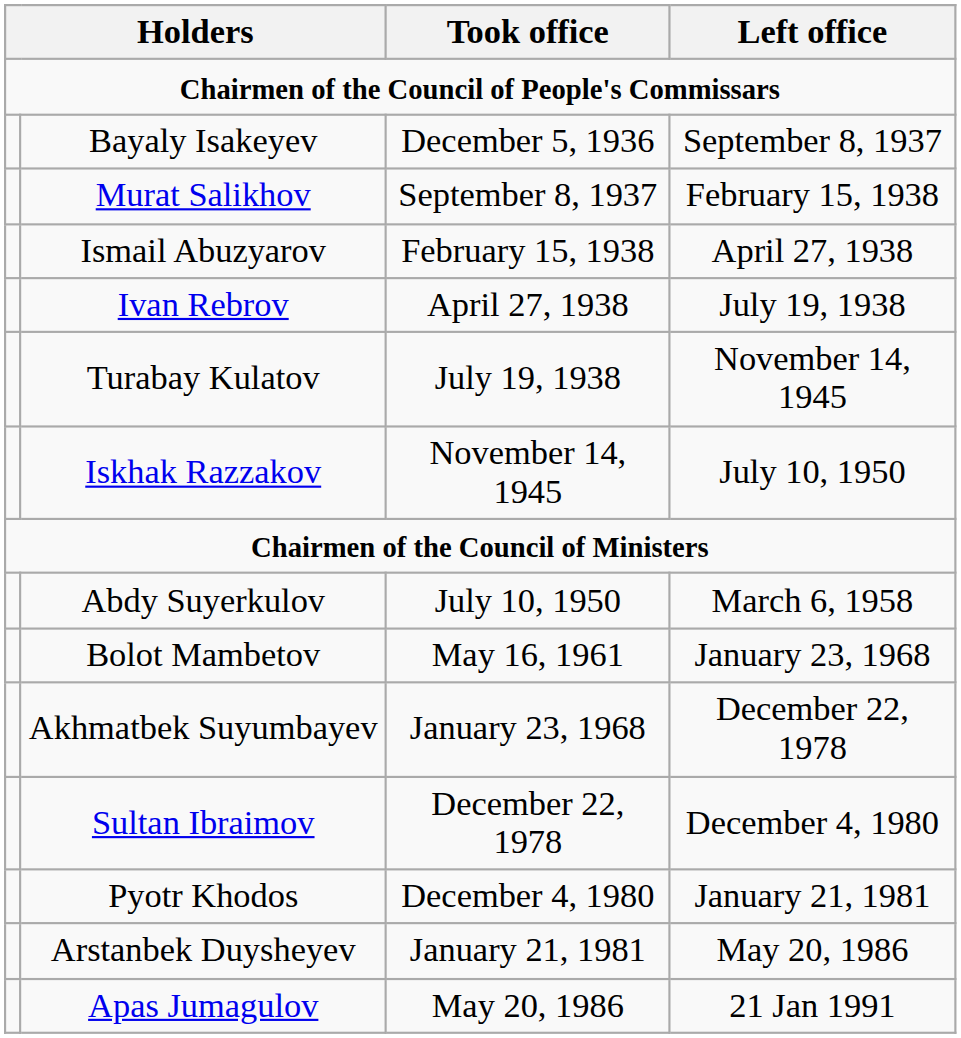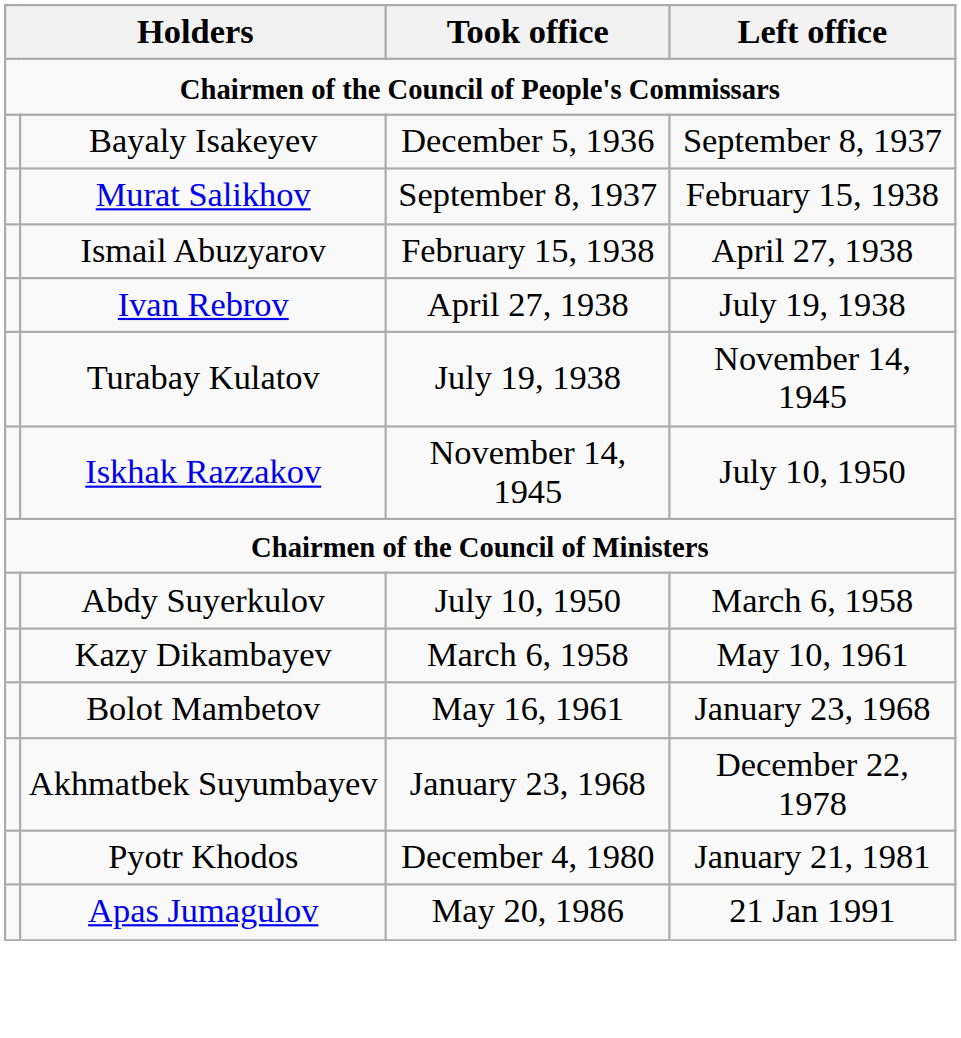+ row: Kazy Dikambayev | March 6, 1958 | May 10, 1961
- row: Sultan Ibraimov | December 22, 1978 | December 4, 1980
- row: Arstanbek Duysheyev | January 21, 1981 | May 20, 1986
